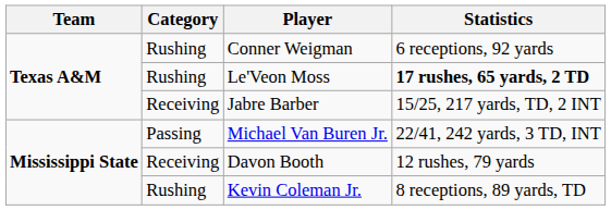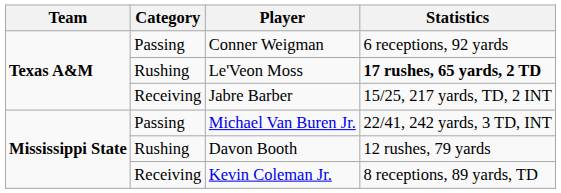Conner Weigman | Category: Rushing -> Passing
Davon Booth | Category: Receiving -> Rushing
Kevin Coleman Jr. | Category: Rushing -> Receiving
